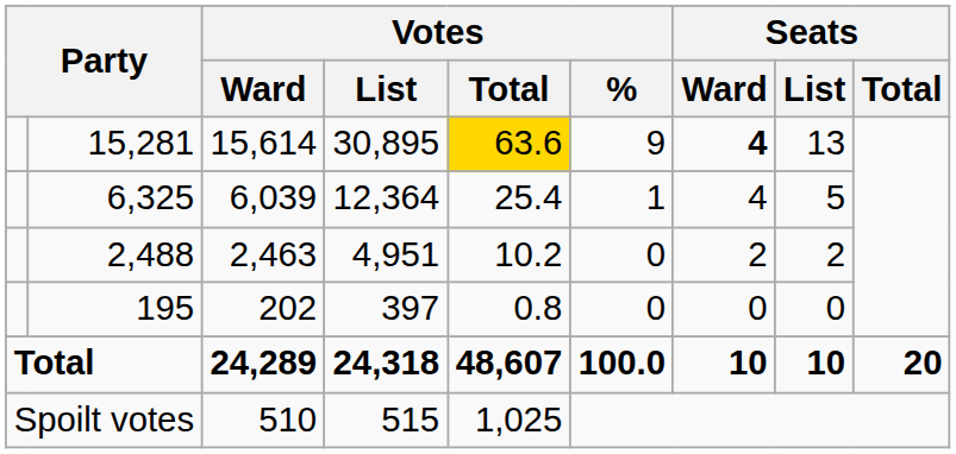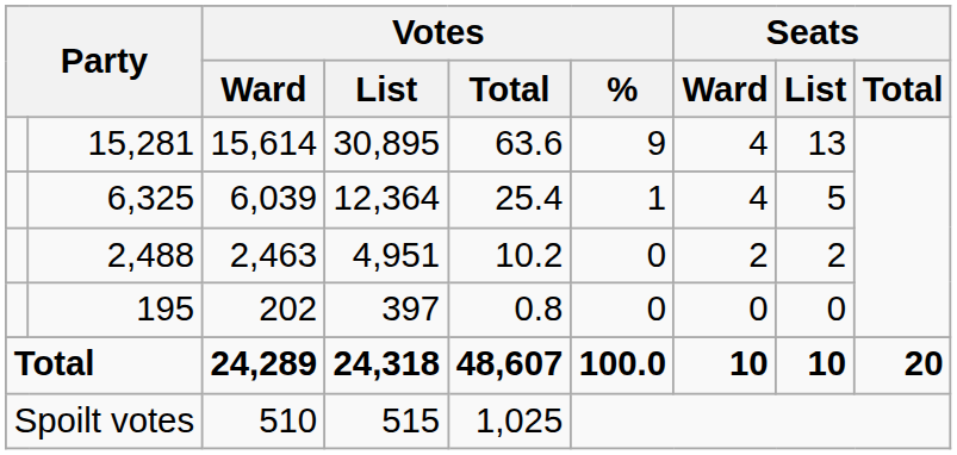15,281 | Votes / Total: gold background -> no background
15,281 | Seats / Ward: bold -> normal
